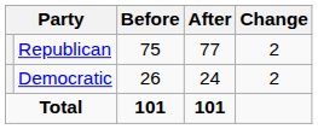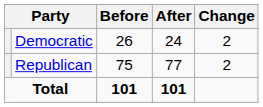rows swapped: Republican <-> Democratic
